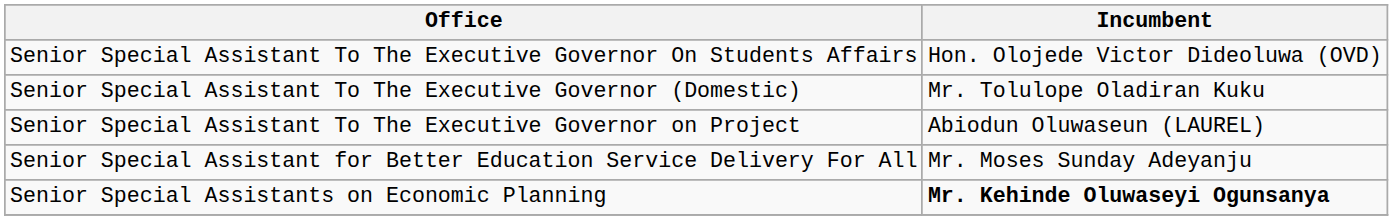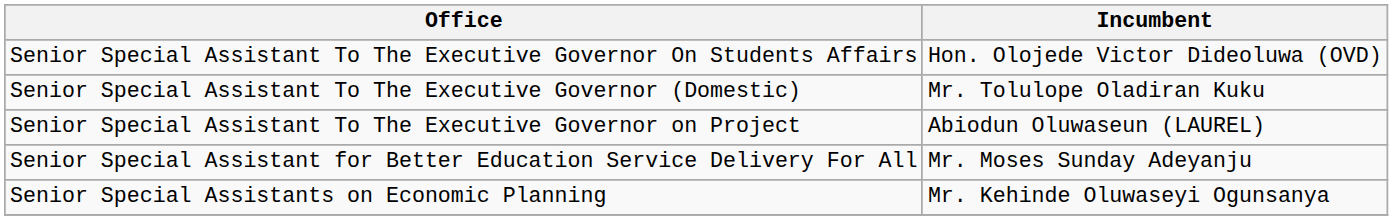Senior Special Assistants on Economic Planning | Incumbent: bold -> normal
